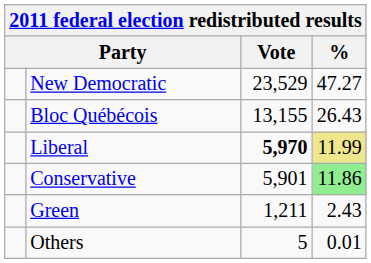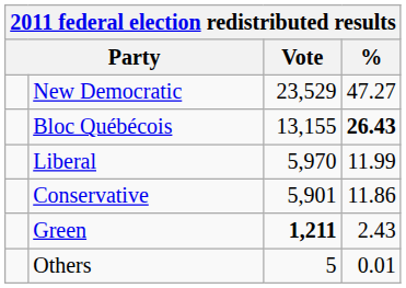Bloc Québécois | %: normal -> bold
Liberal | Vote: bold -> normal
Liberal | %: khaki background -> no background
Conservative | %: lightgreen background -> no background
Green | Vote: normal -> bold
